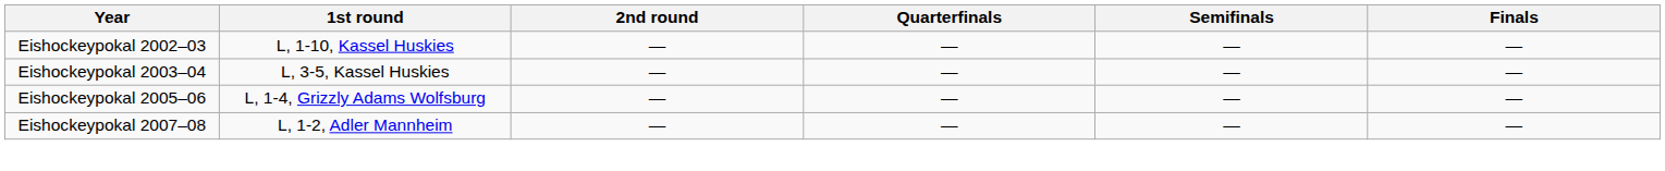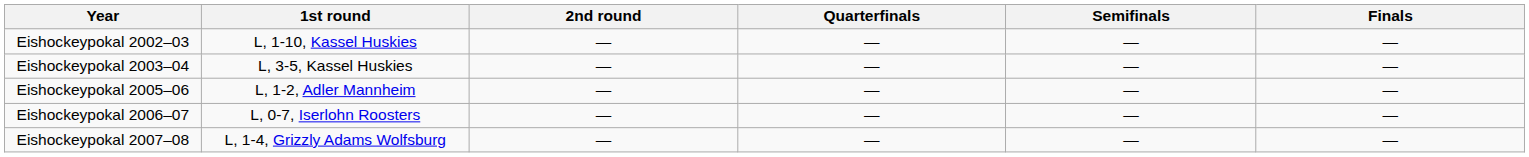Eishockeypokal 2005–06 | 1st round: L, 1-4, Grizzly Adams Wolfsburg -> L, 1-2, Adler Mannheim
+ row: Eishockeypokal 2006–07 | L, 0-7, Iserlohn Roosters | — | — | — | —
Eishockeypokal 2007–08 | 1st round: L, 1-2, Adler Mannheim -> L, 1-4, Grizzly Adams Wolfsburg
